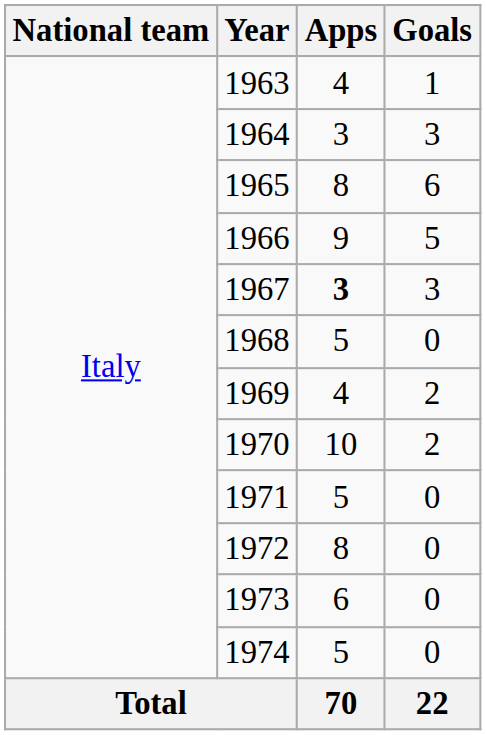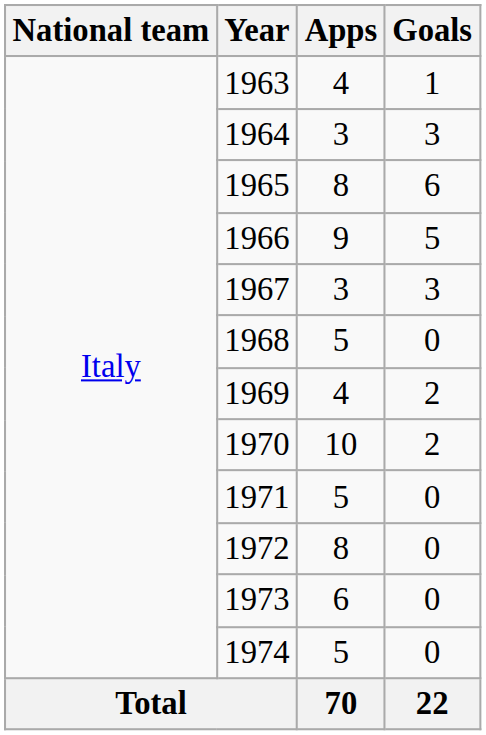1967 | Apps: bold -> normal
